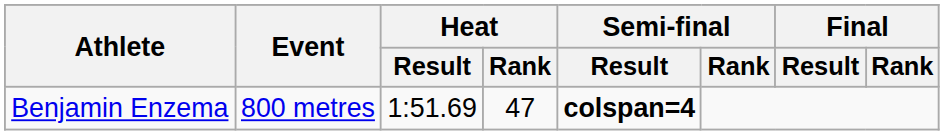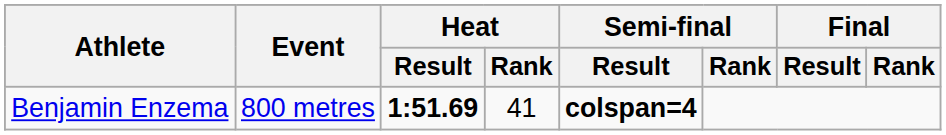Benjamin Enzema | Heat / Result: normal -> bold
Benjamin Enzema | Heat / Rank: 47 -> 41
